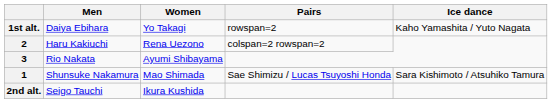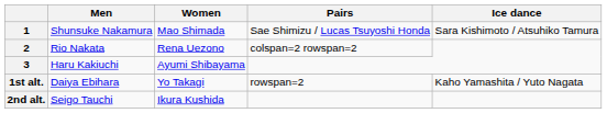rows swapped: 1 <-> 1st alt.
2 | Men: Haru Kakiuchi -> Rio Nakata
3 | Men: Rio Nakata -> Haru Kakiuchi
